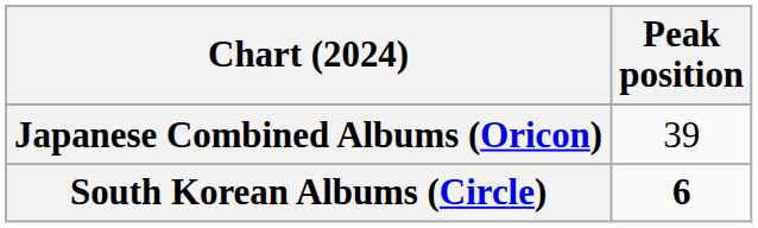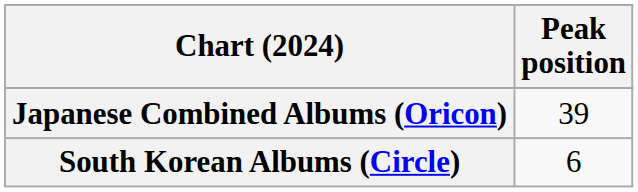South Korean Albums (Circle) | Peak position: bold -> normal
